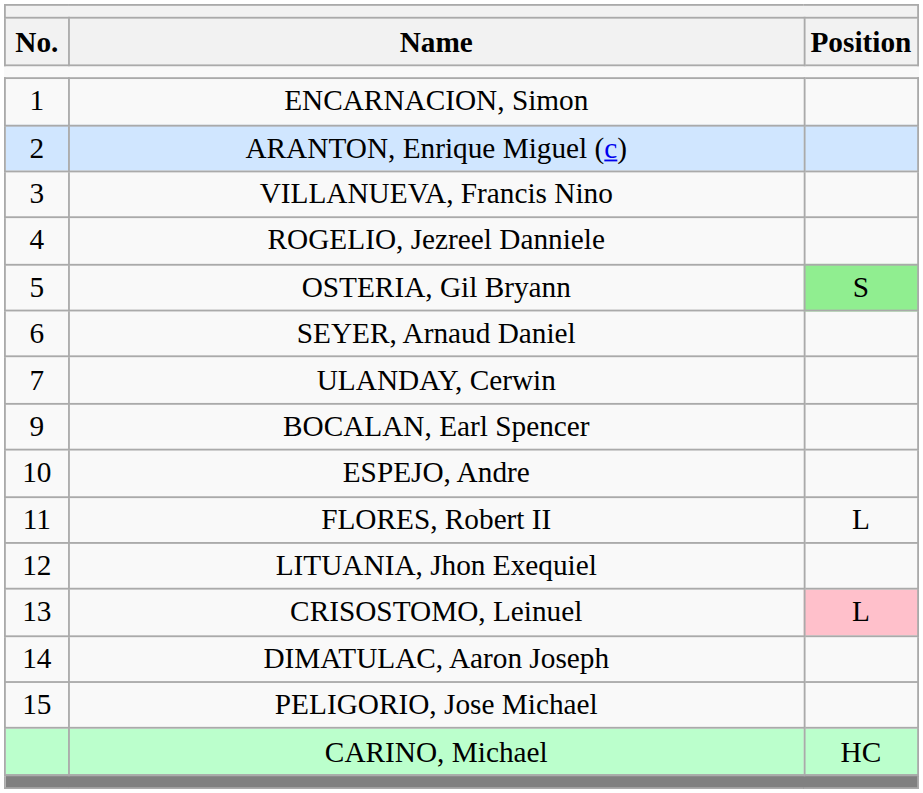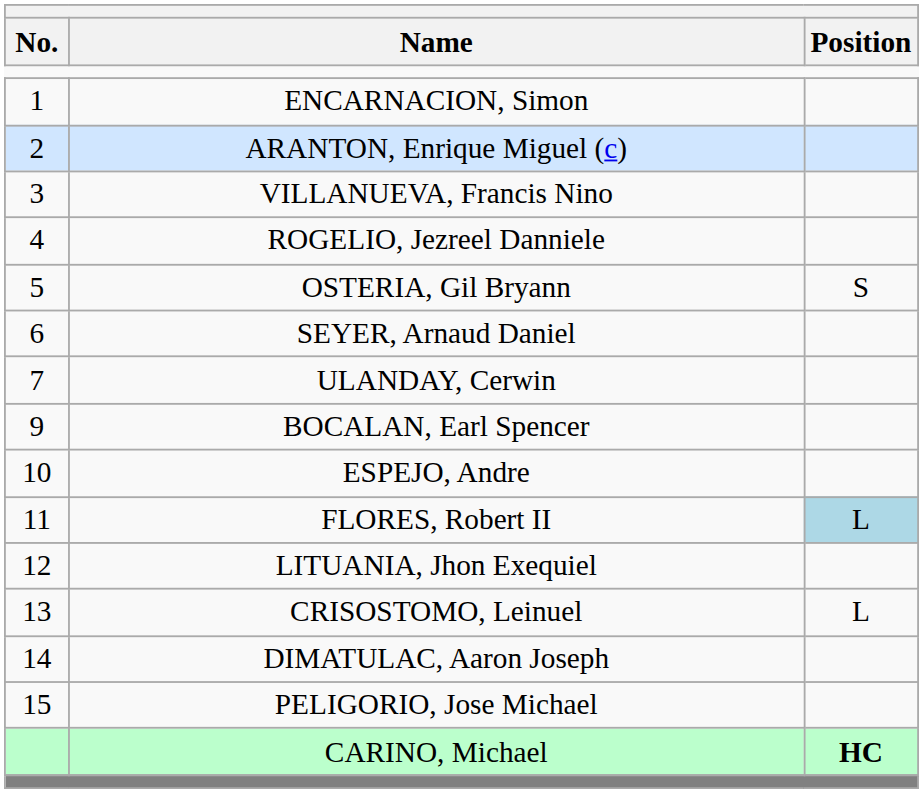OSTERIA, Gil Bryann | Position: lightgreen background -> no background
FLORES, Robert II | Position: no background -> lightblue background
CRISOSTOMO, Leinuel | Position: pink background -> no background
CARINO, Michael | Position: normal -> bold
